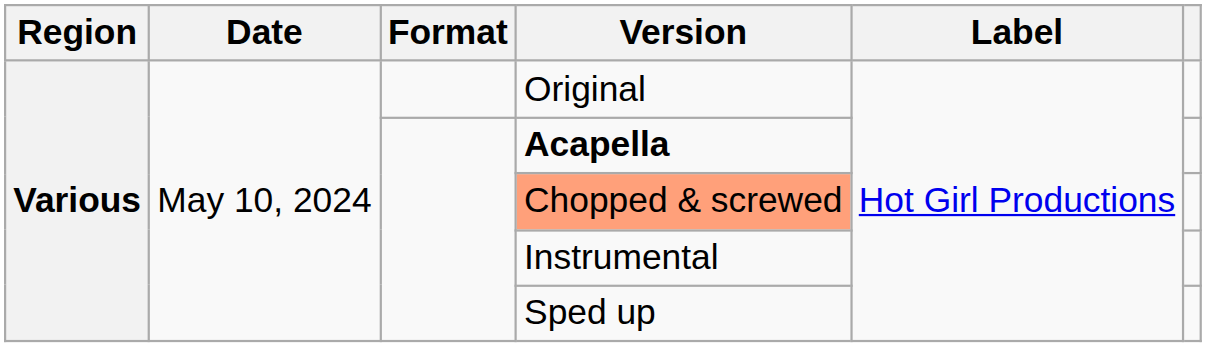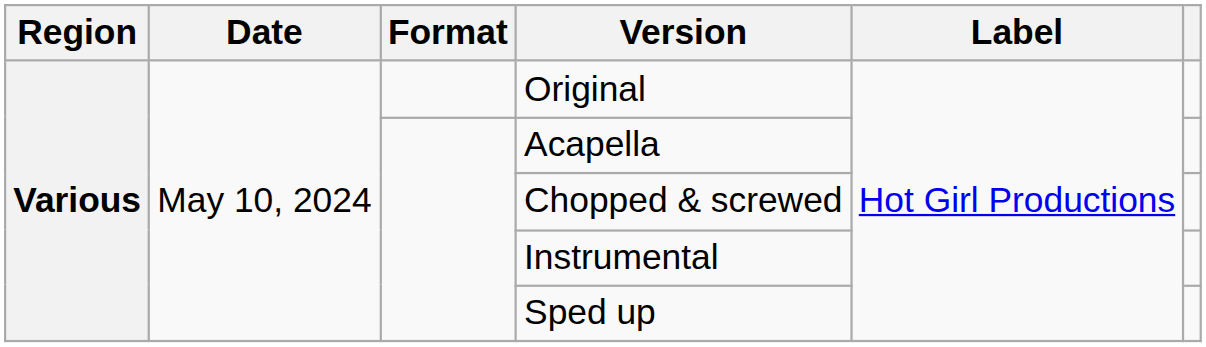Acapella | Version: bold -> normal
Chopped & screwed | Version: lightsalmon background -> no background
